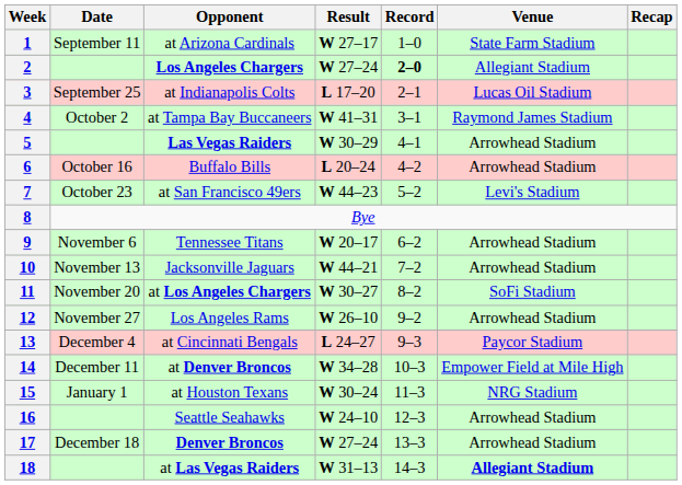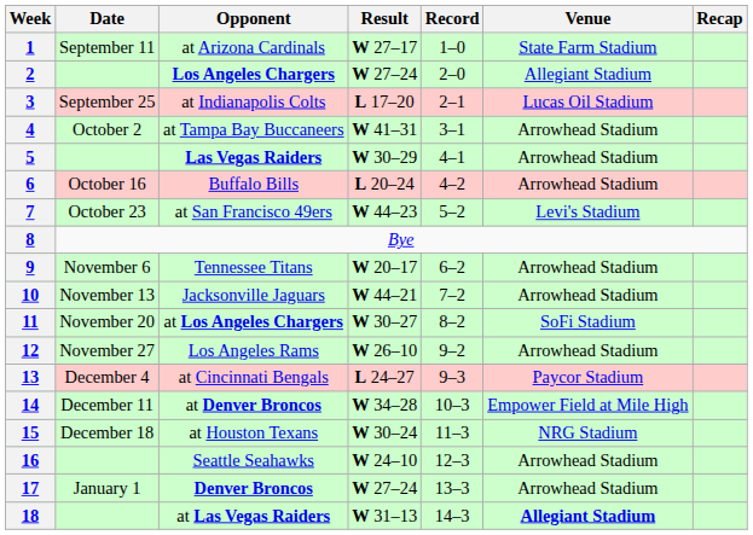2 | Record: bold -> normal
4 | Venue: Raymond James Stadium -> Arrowhead Stadium
15 | Date: January 1 -> December 18
17 | Date: December 18 -> January 1
